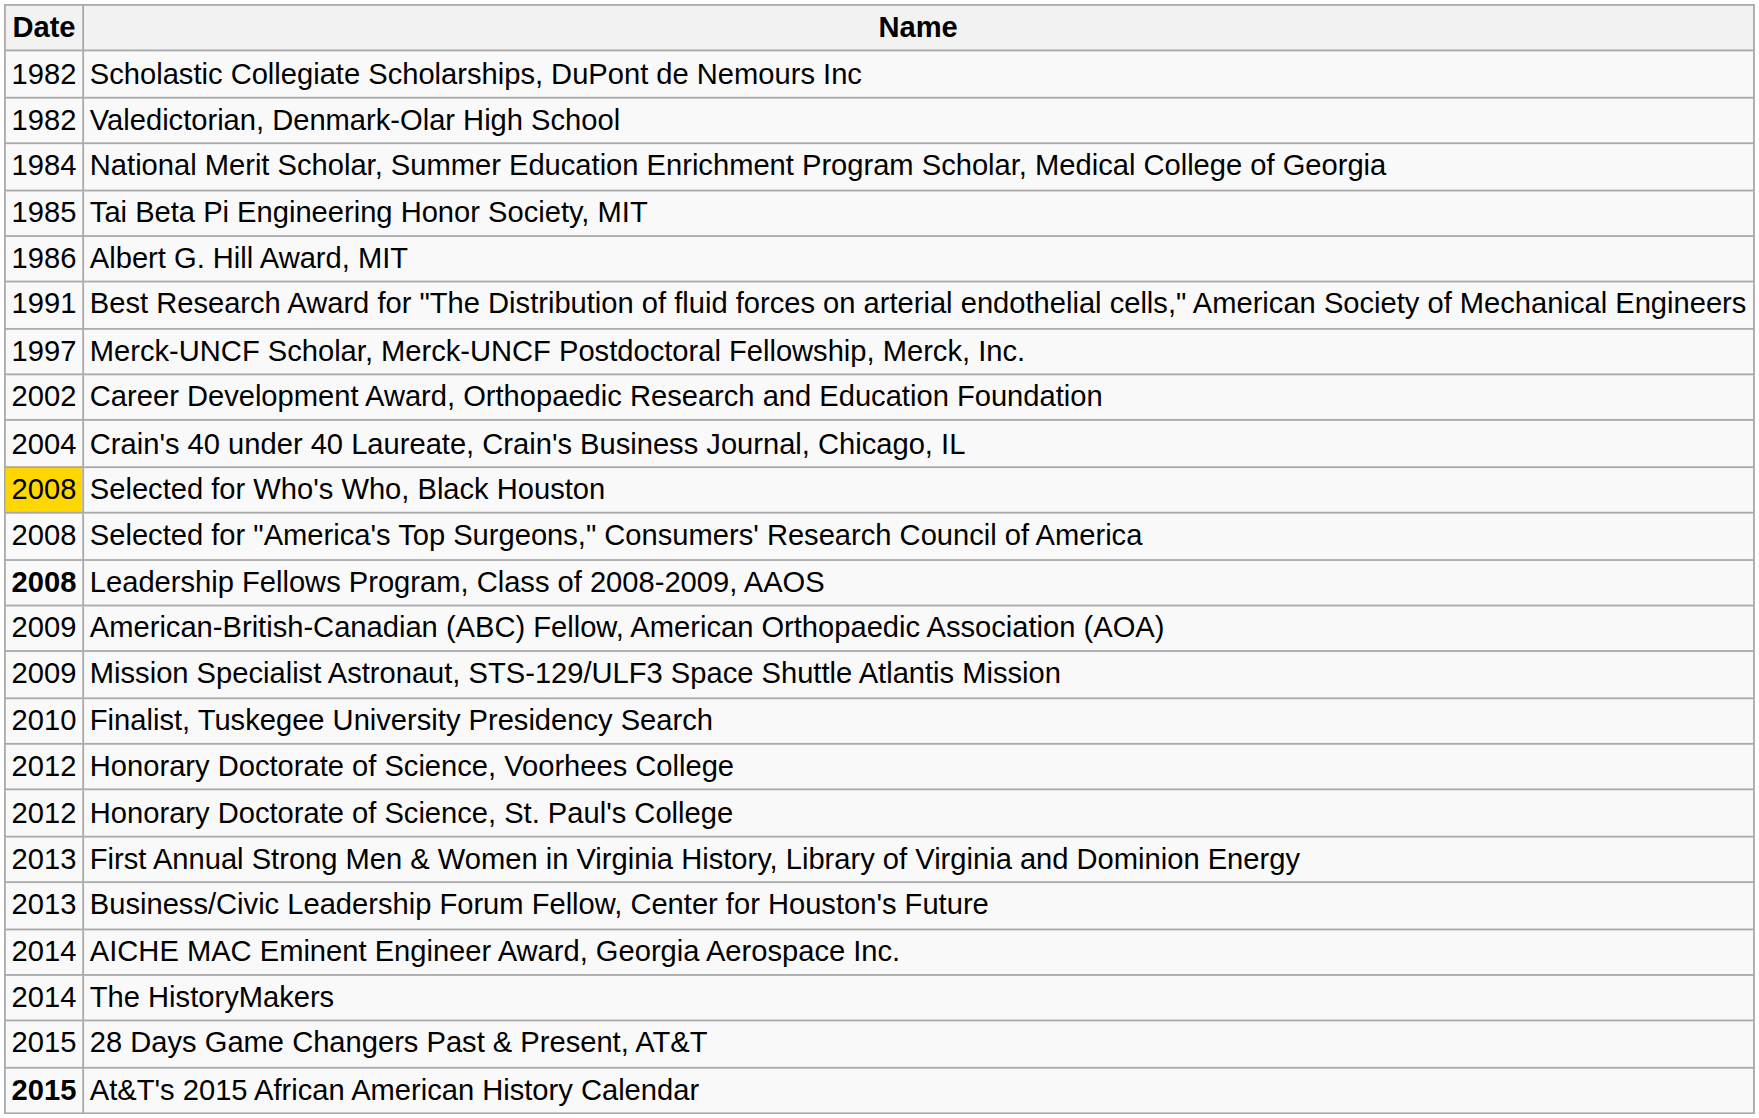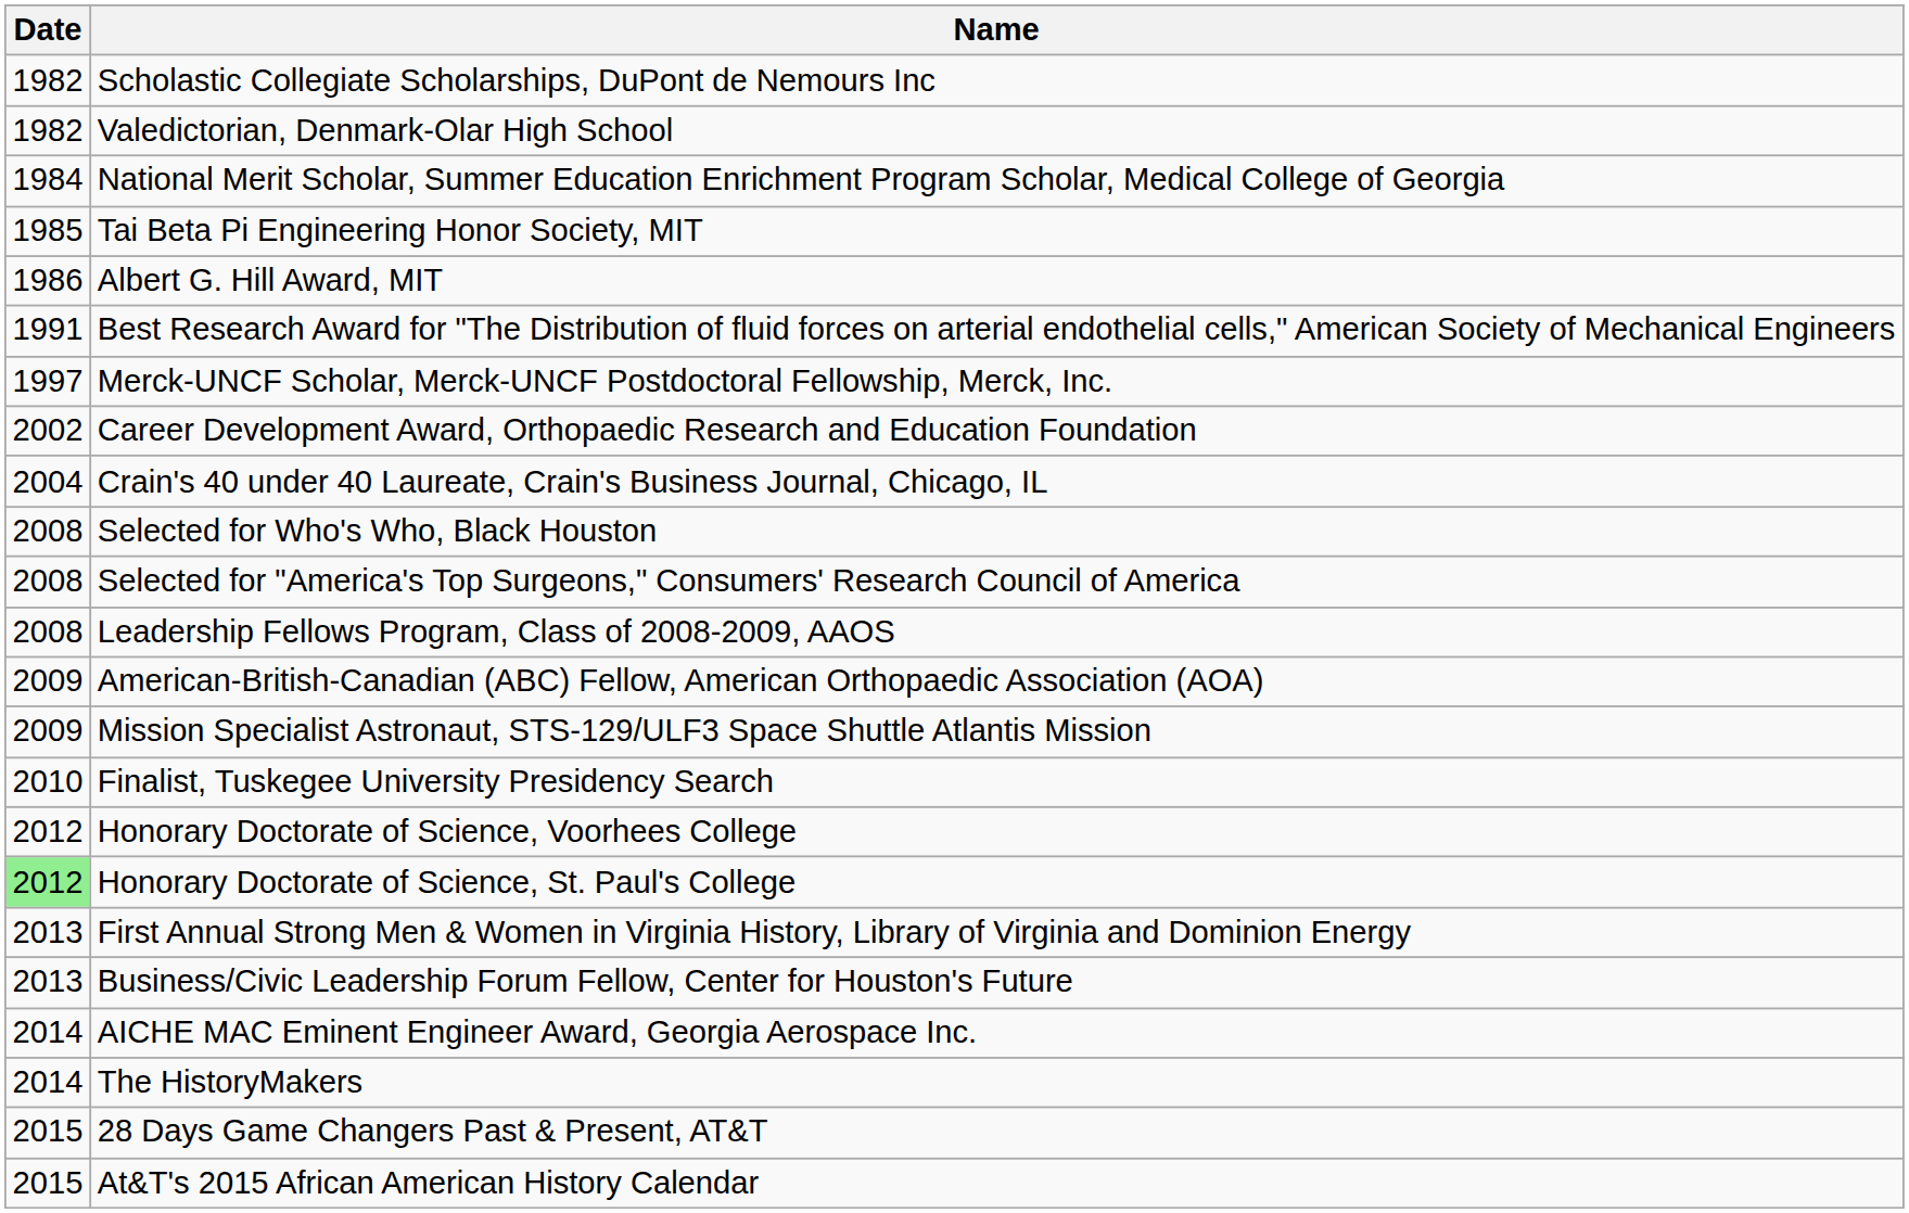Selected for Who's Who, Black Houston | Date: gold background -> no background
Leadership Fellows Program, Class of 2008-2009, AAOS | Date: bold -> normal
Honorary Doctorate of Science, St. Paul's College | Date: no background -> lightgreen background
At&T's 2015 African American History Calendar | Date: bold -> normal
